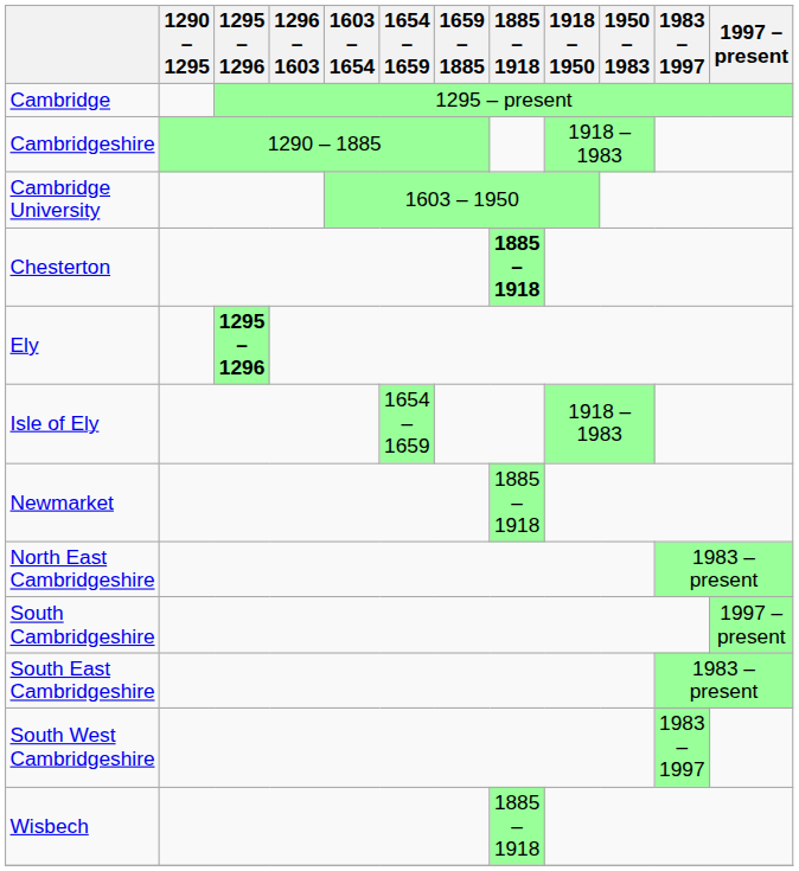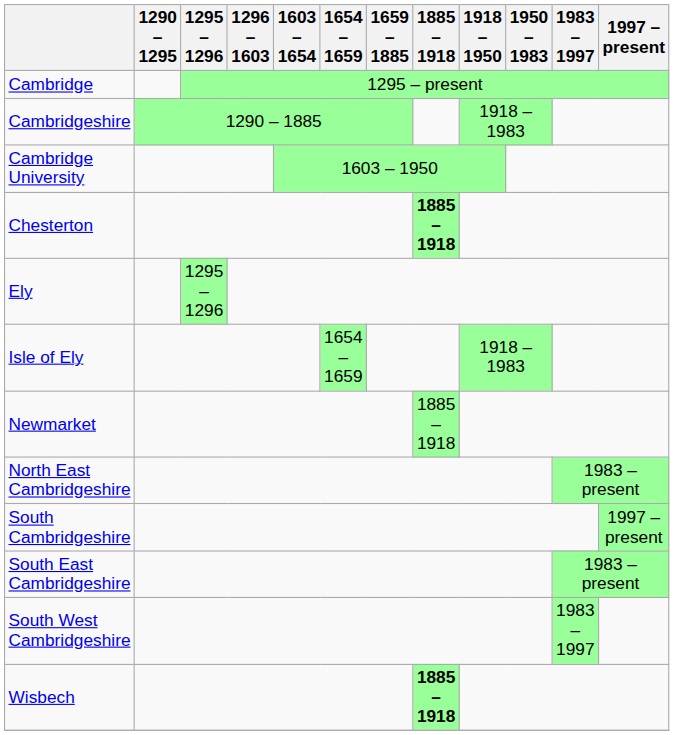Ely | 1295 – 1296: bold -> normal
Wisbech | 1885 – 1918: normal -> bold
